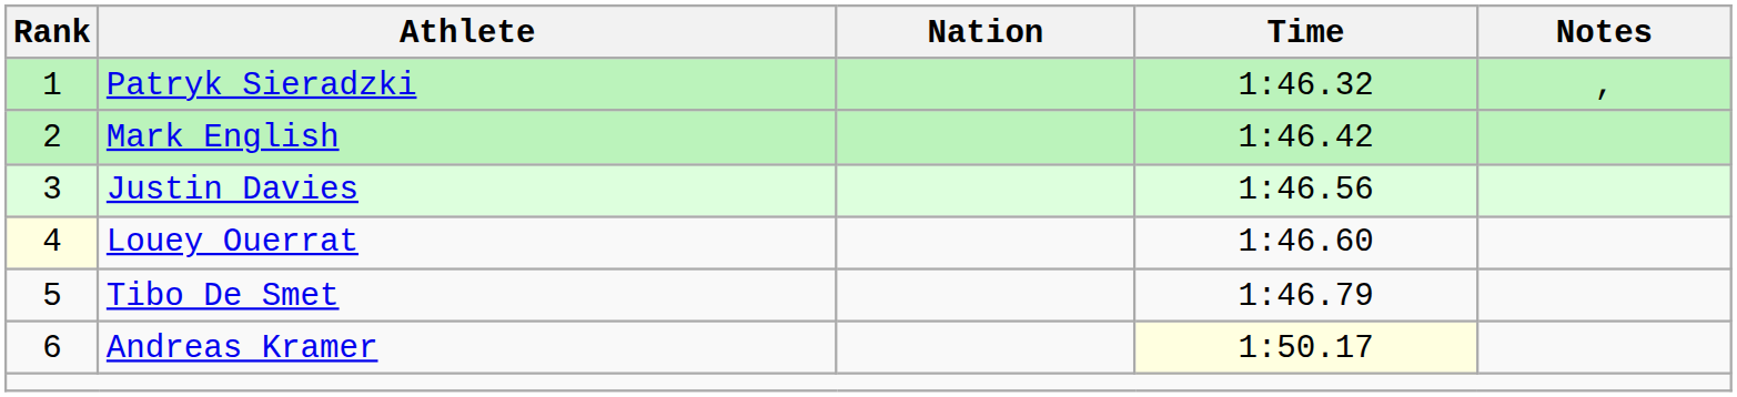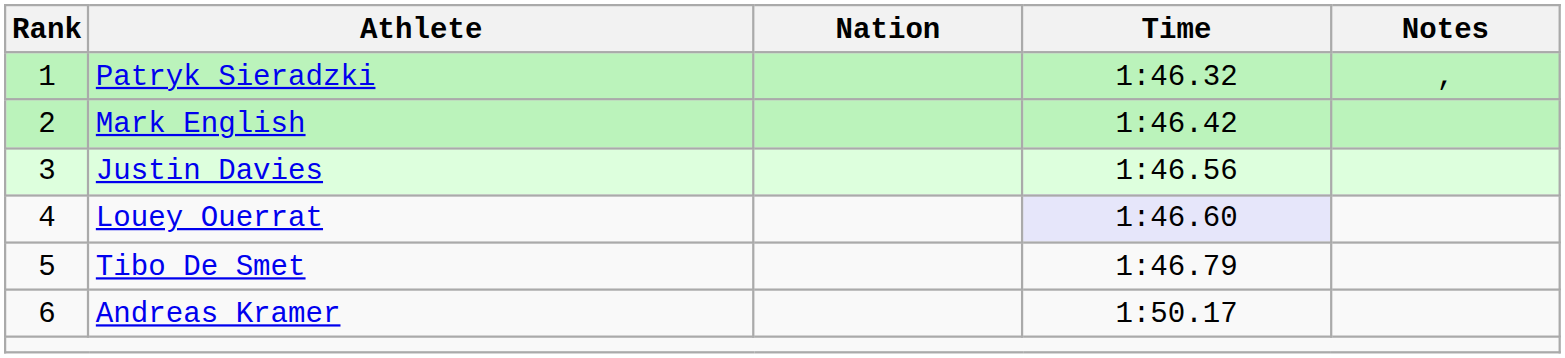Louey Ouerrat | Rank: lightyellow background -> no background
Louey Ouerrat | Time: no background -> lavender background
Andreas Kramer | Time: lightyellow background -> no background
